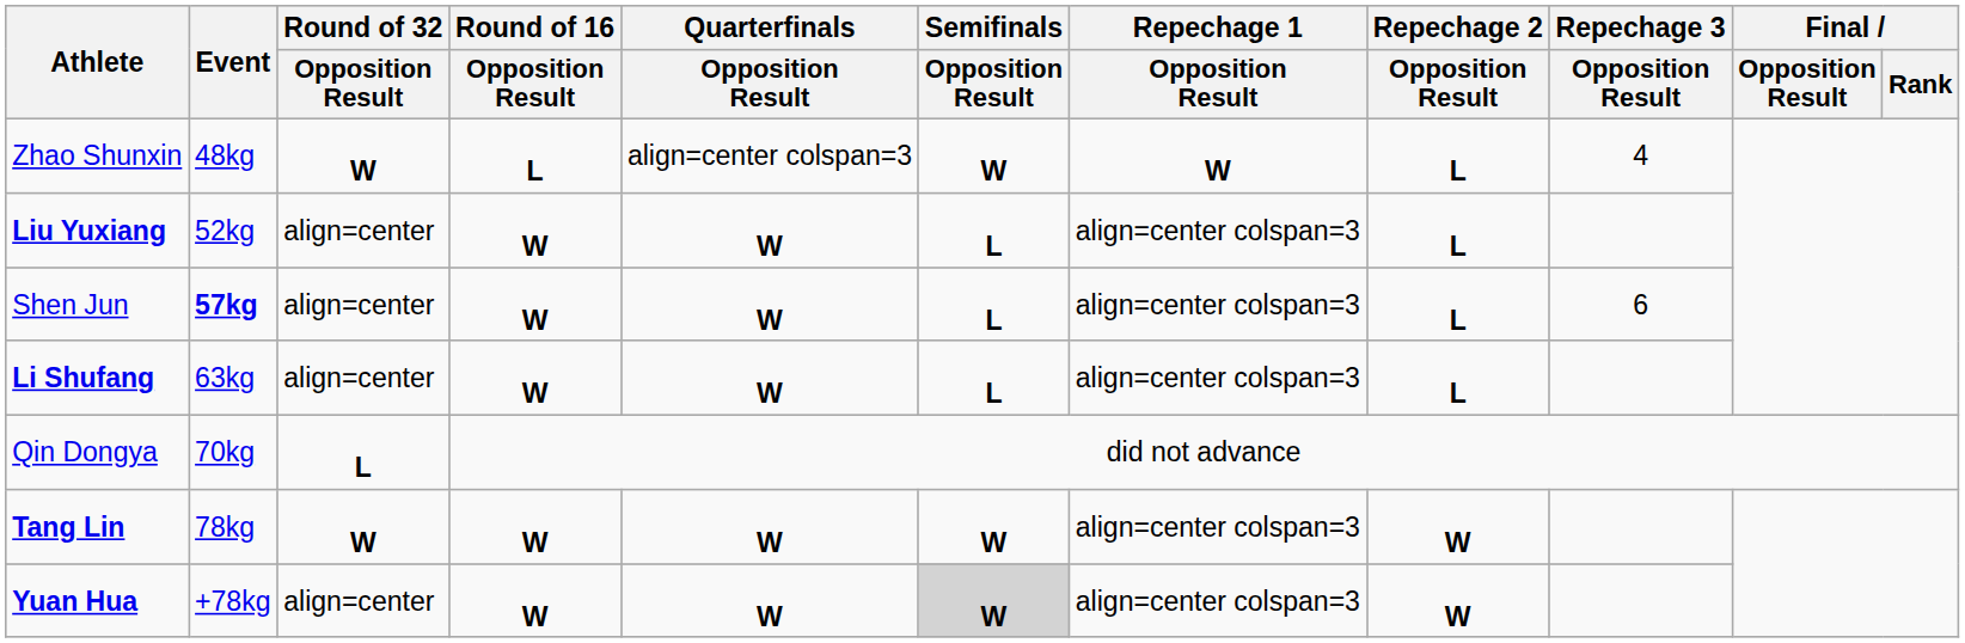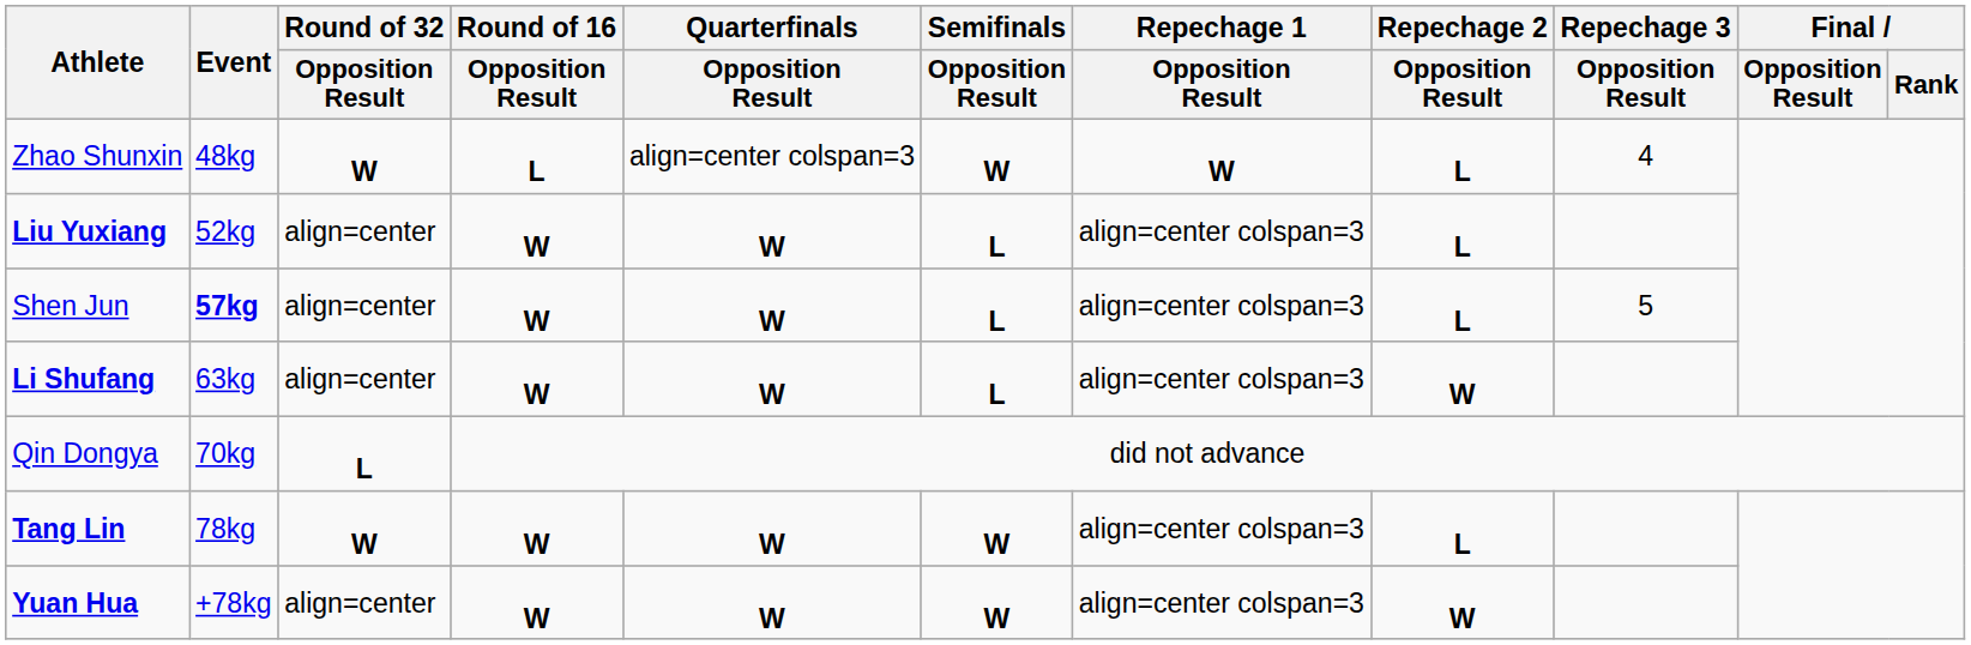Shen Jun | Repechage 3 / Opposition Result: 6 -> 5
Li Shufang | Repechage 2 / Opposition Result: L -> W
Tang Lin | Repechage 2 / Opposition Result: W -> L
Yuan Hua | Semifinals / Opposition Result: lightgrey background -> no background
